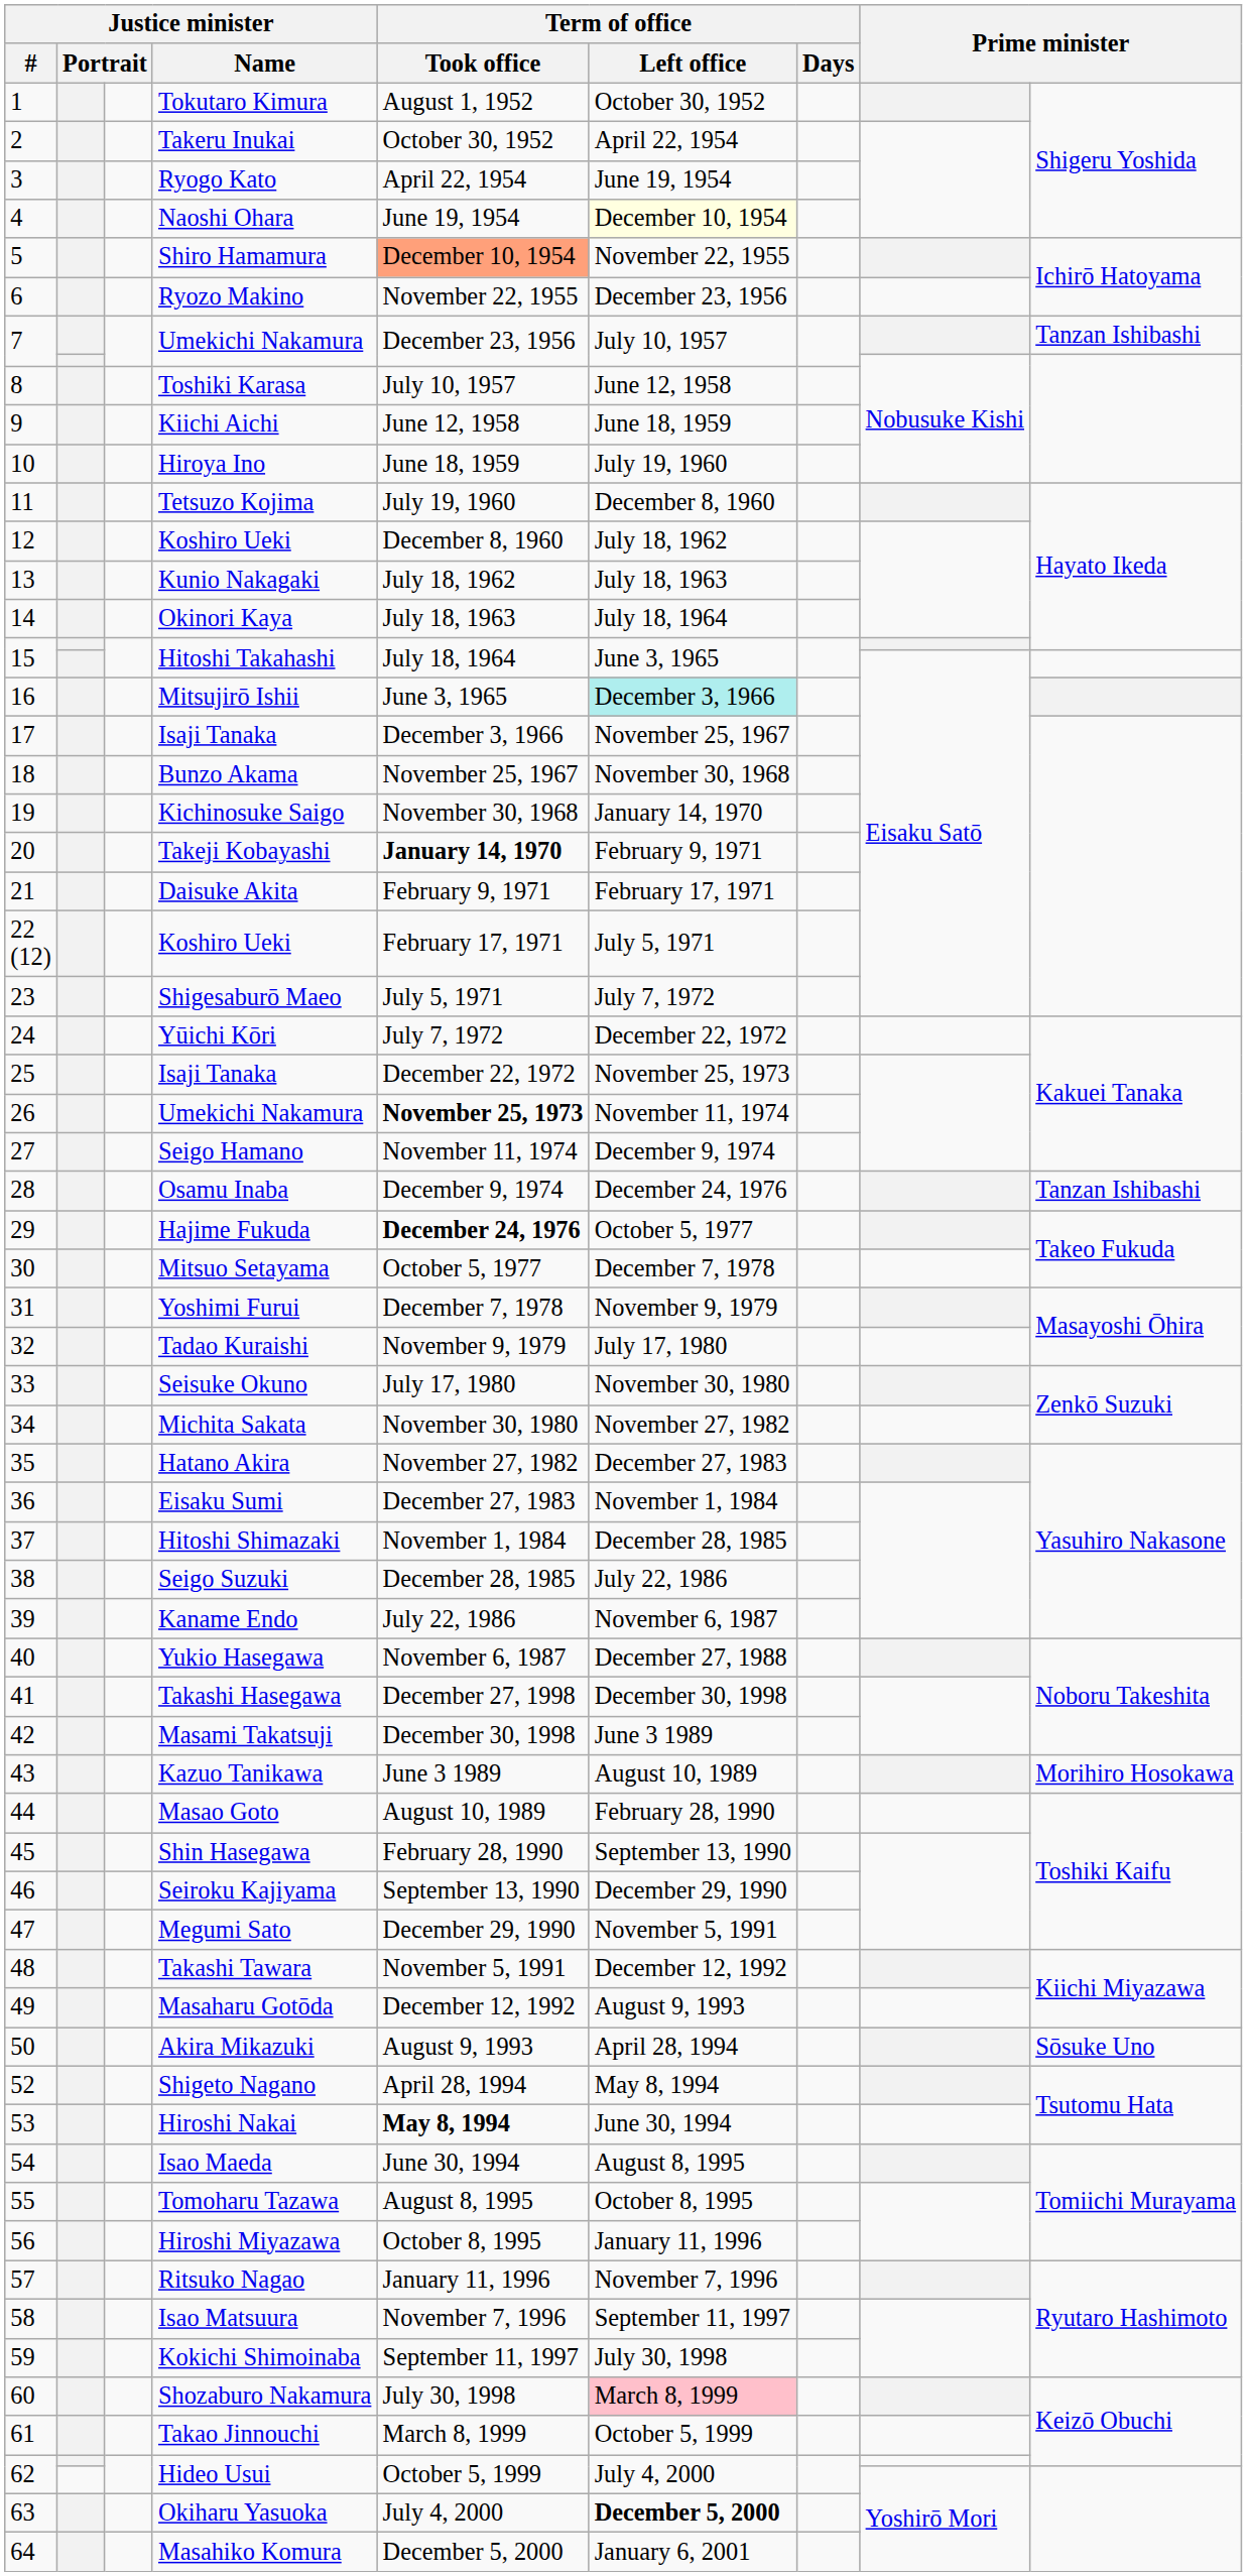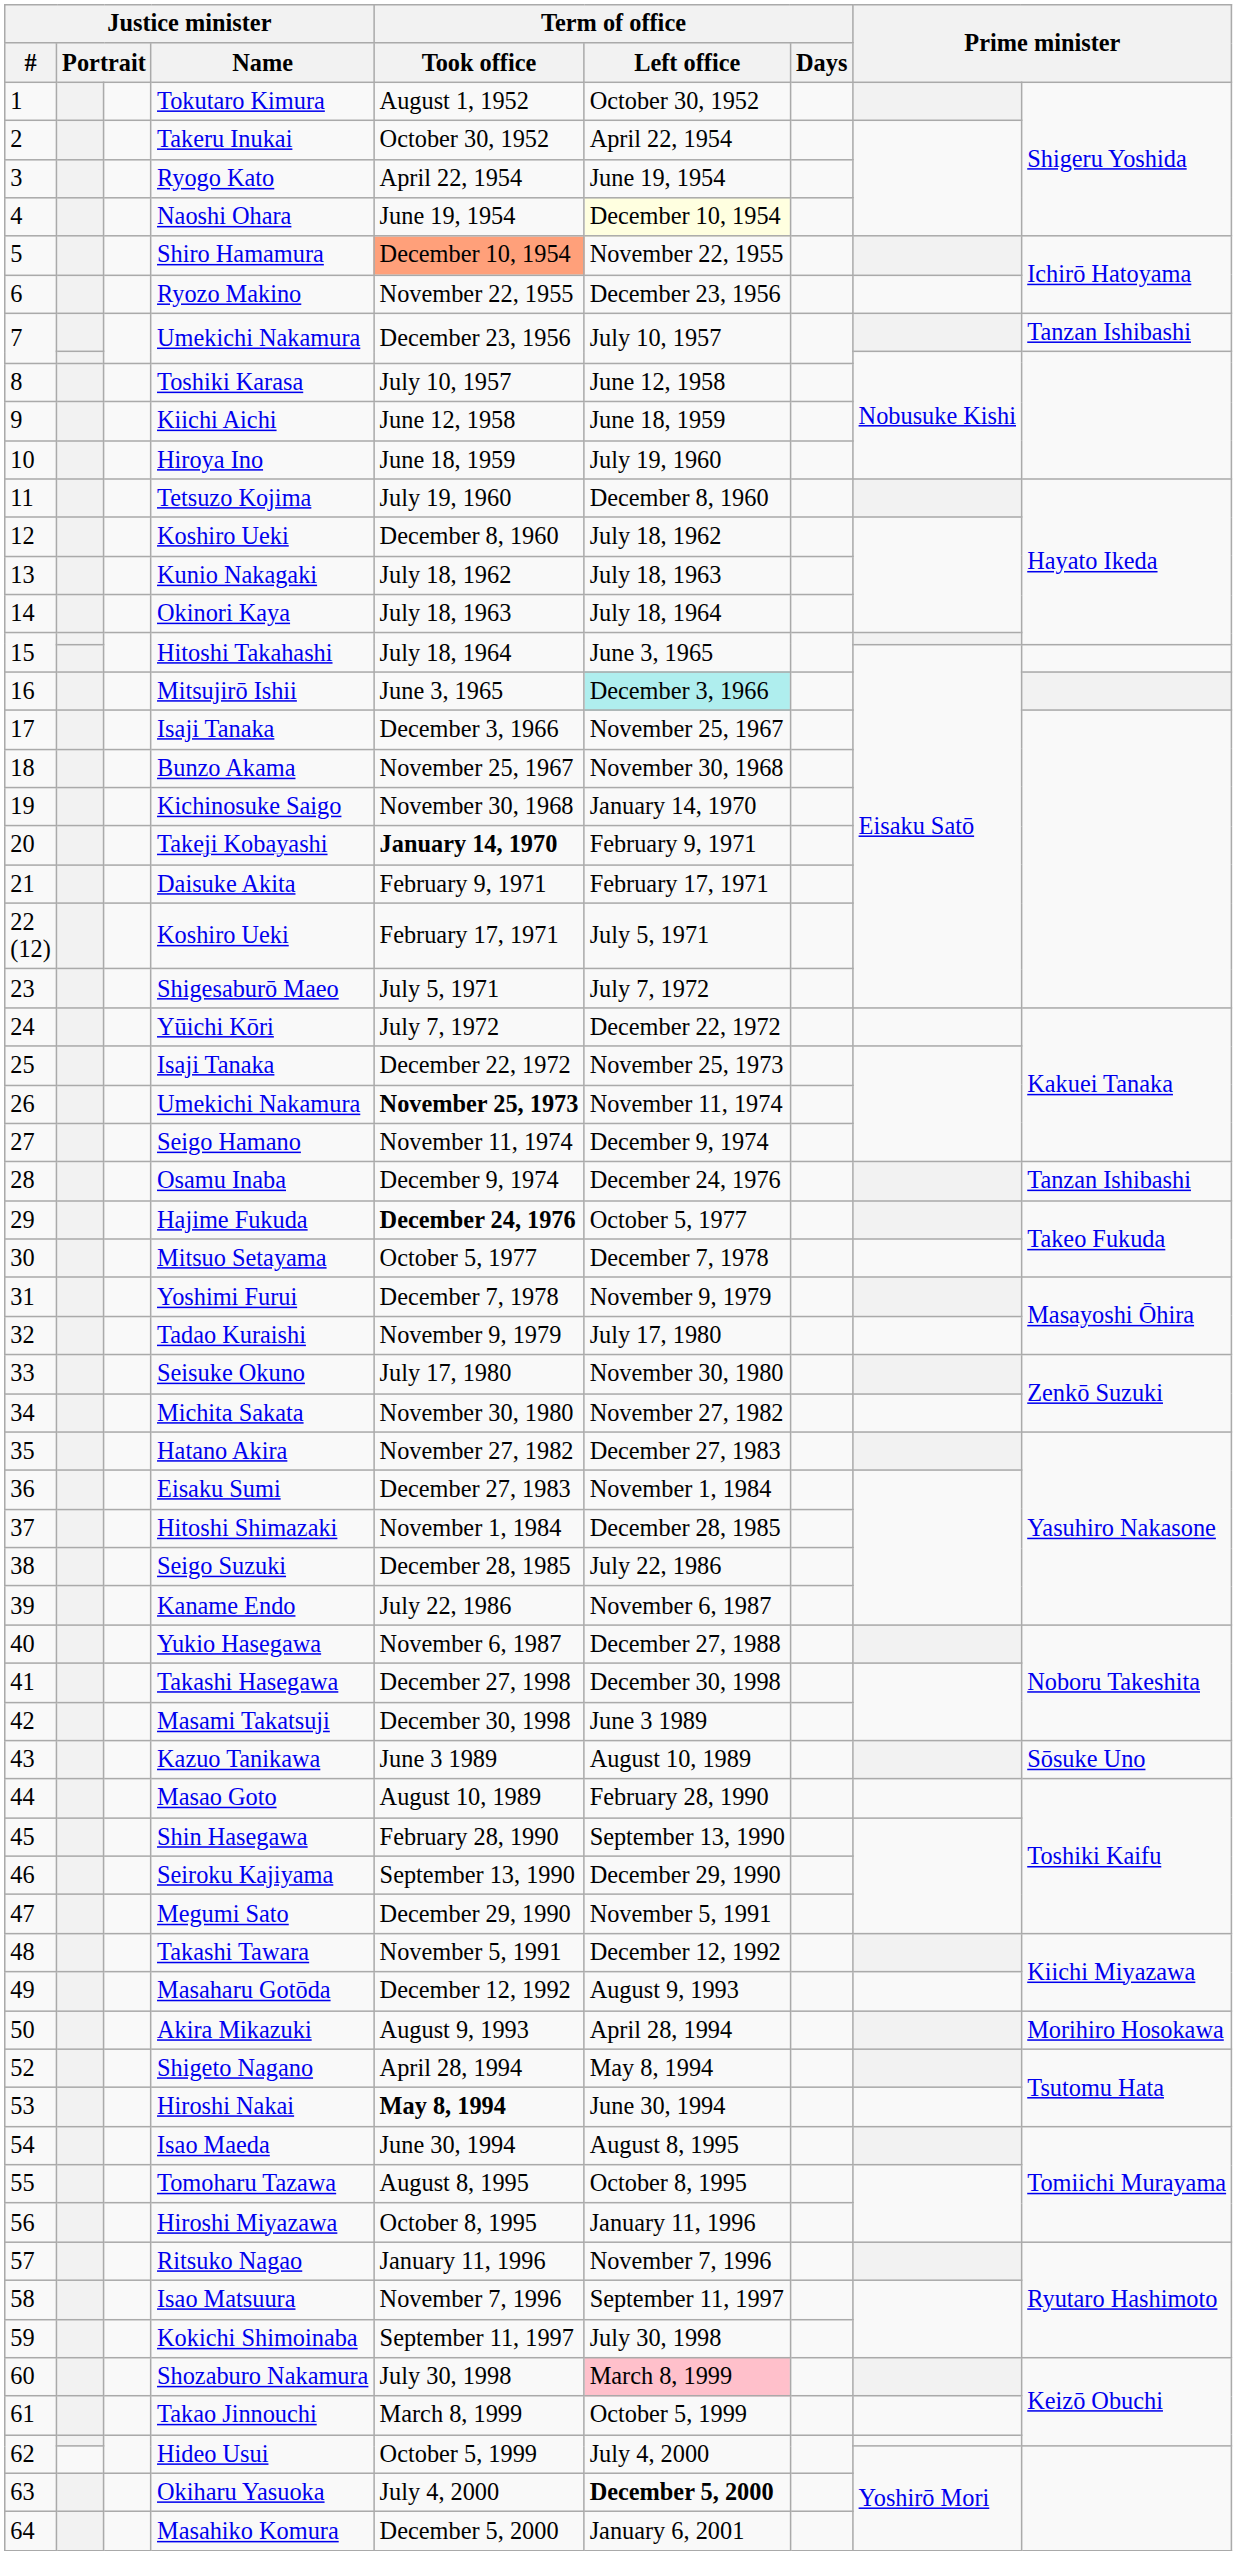Kazuo Tanikawa | column 9: Morihiro Hosokawa -> Sōsuke Uno
Akira Mikazuki | column 9: Sōsuke Uno -> Morihiro Hosokawa
